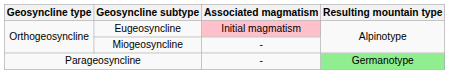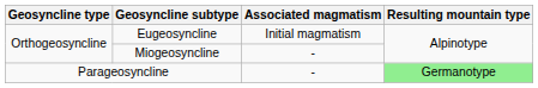Eugeosyncline | Associated magmatism: pink background -> no background
